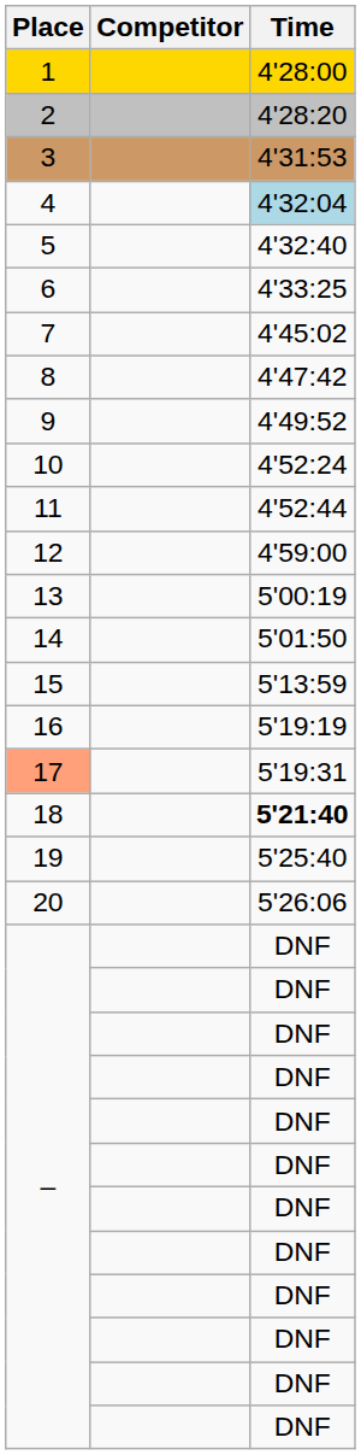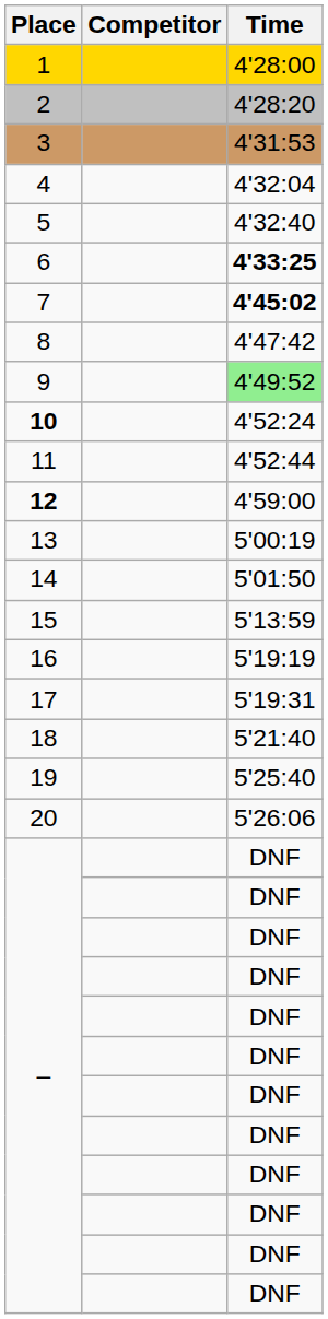4 | Time: lightblue background -> no background
6 | Time: normal -> bold
7 | Time: normal -> bold
9 | Time: no background -> lightgreen background
10 | Place: normal -> bold
12 | Place: normal -> bold
17 | Place: lightsalmon background -> no background
18 | Time: bold -> normal
